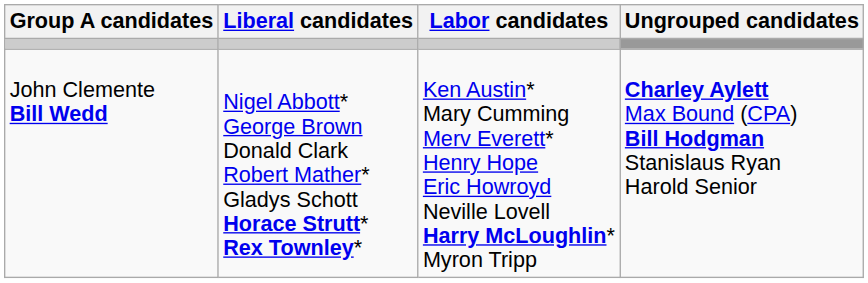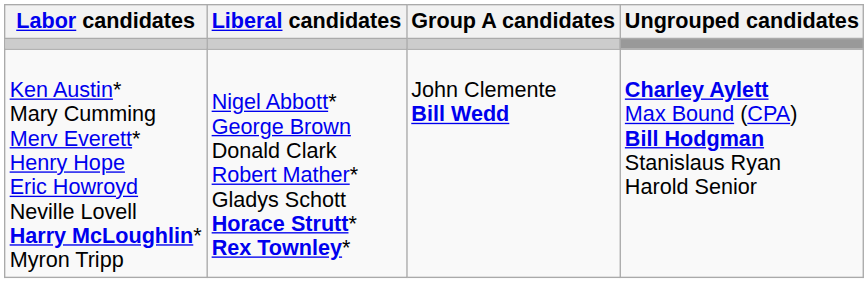columns swapped: Labor candidates <-> Group A candidates
